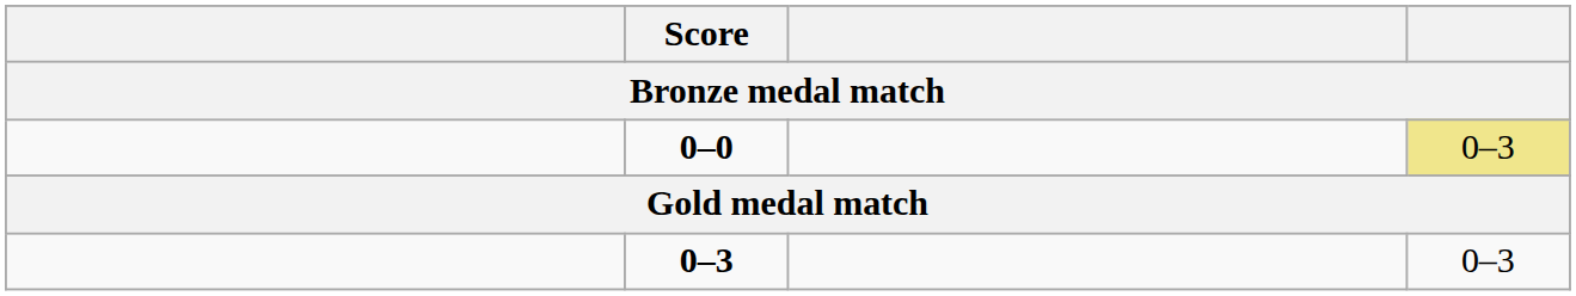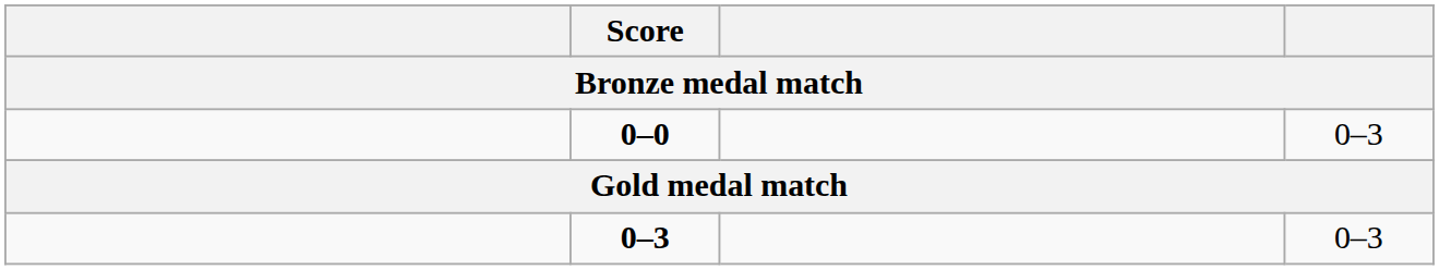0–0 | column 4: khaki background -> no background
